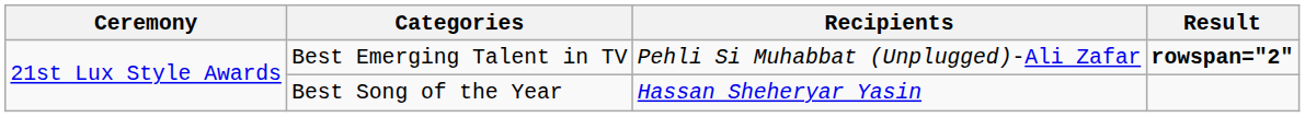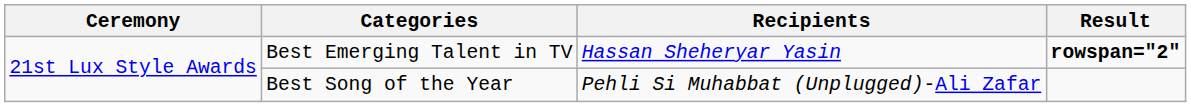Best Emerging Talent in TV | Recipients: Pehli Si Muhabbat (Unplugged)-Ali Zafar -> Hassan Sheheryar Yasin
Best Song of the Year | Recipients: Hassan Sheheryar Yasin -> Pehli Si Muhabbat (Unplugged)-Ali Zafar
